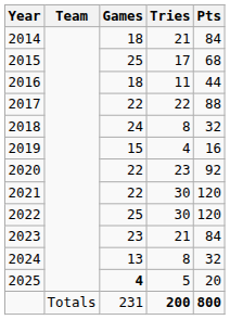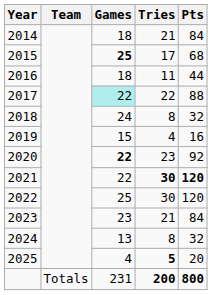2015 | Games: normal -> bold
2017 | Games: no background -> paleturquoise background
2020 | Games: normal -> bold
2021 | Tries: normal -> bold
2021 | Pts: normal -> bold
2025 | Games: bold -> normal
2025 | Tries: normal -> bold
